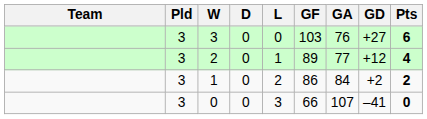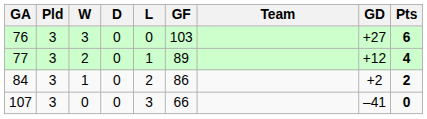columns swapped: Team <-> GA
